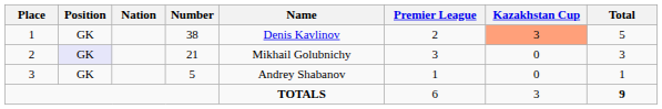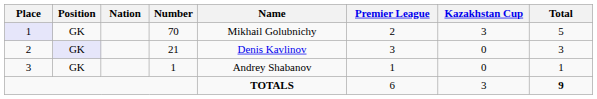row 2 | Place: no background -> lavender background
row 2 | Number: 38 -> 70
row 2 | Name: Denis Kavlinov -> Mikhail Golubnichy
row 2 | Kazakhstan Cup: lightsalmon background -> no background
row 3 | Name: Mikhail Golubnichy -> Denis Kavlinov
row 4 | Number: 5 -> 1
